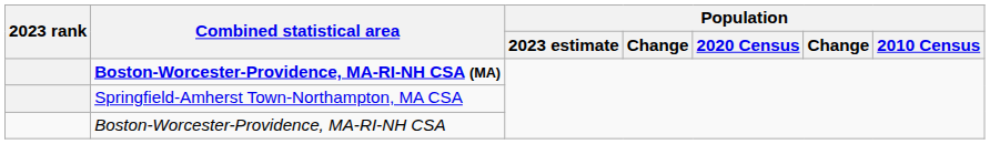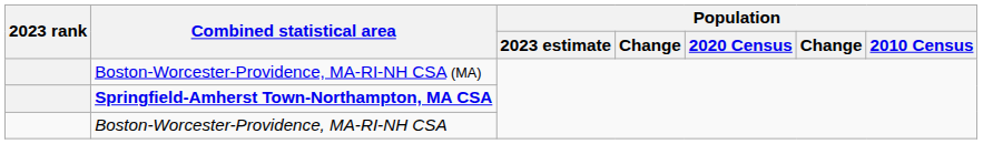Boston-Worcester-Providence, MA-RI-NH CSA (MA) | Combined statistical area: bold -> normal
Springfield-Amherst Town-Northampton, MA CSA | Combined statistical area: normal -> bold
